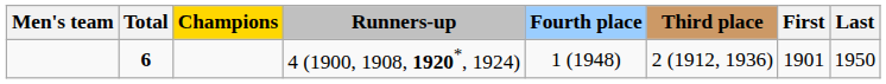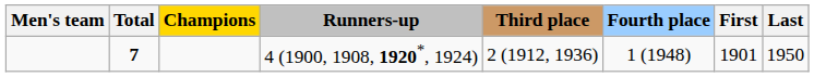columns swapped: Third place <-> Fourth place
row 2 | Total: 6 -> 7
